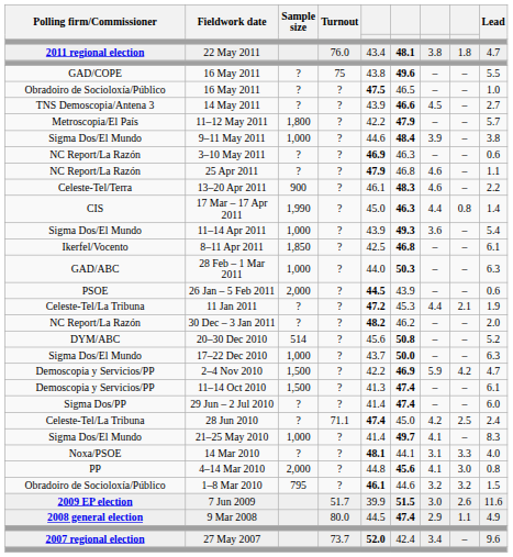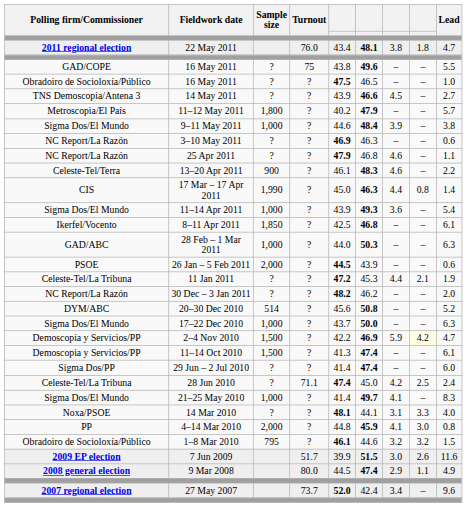11–12 May 2011 | column 5: 42.2 -> 40.2
2–4 Nov 2010 | column 8: no background -> lightyellow background
4–14 Mar 2010 | column 6: 45.6 -> 45.9
